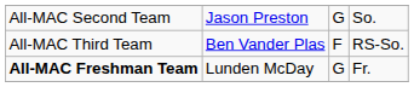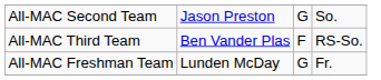row 3 | column 1: bold -> normal
